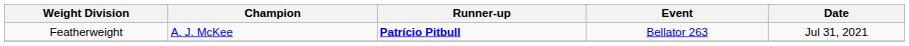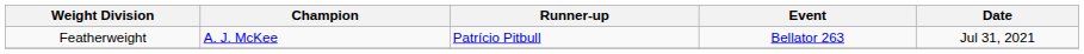Featherweight | Runner-up: bold -> normal
